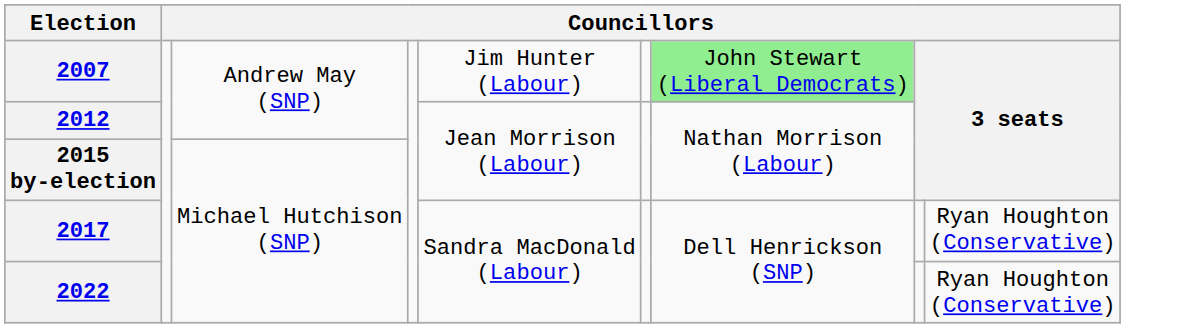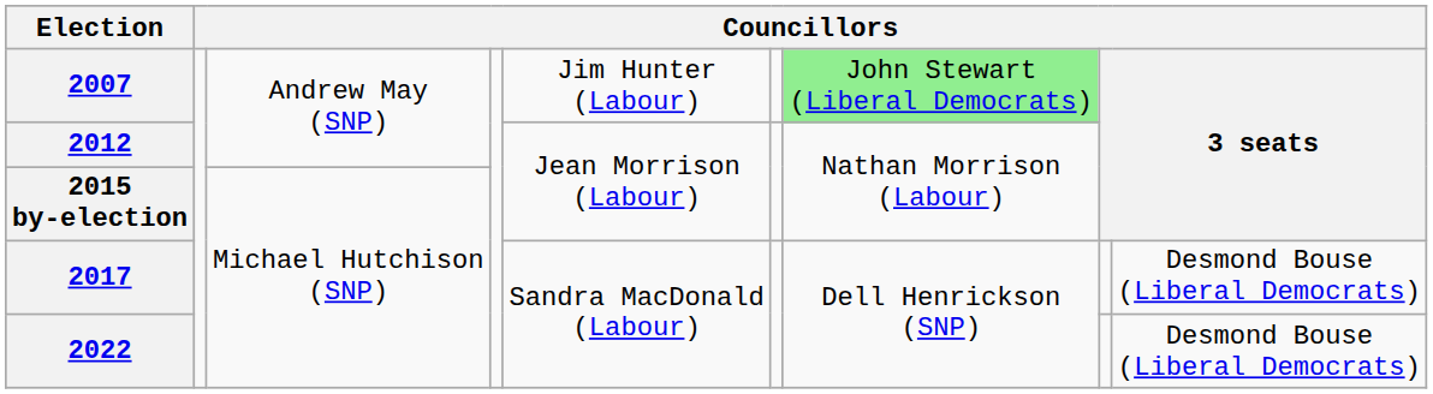2017 | column 9: Ryan Houghton (Conservative) -> Desmond Bouse (Liberal Democrats)
2022 | column 9: Ryan Houghton (Conservative) -> Desmond Bouse (Liberal Democrats)
